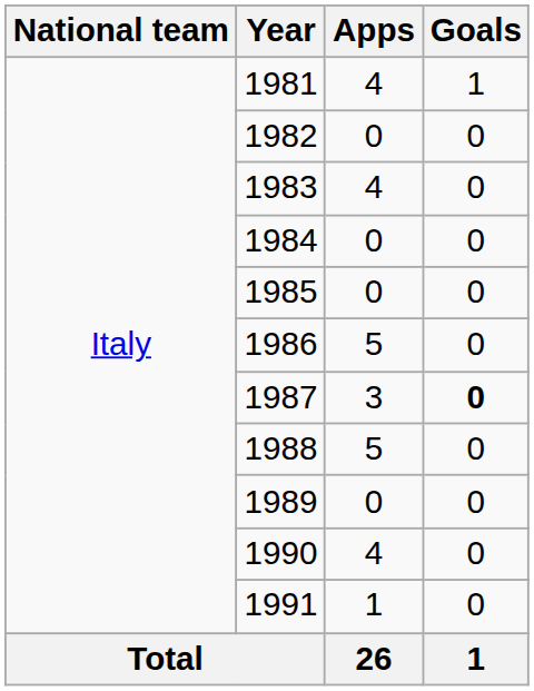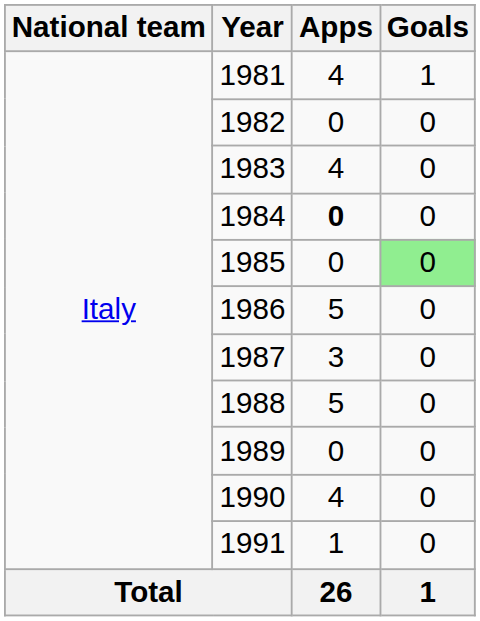1984 | Apps: normal -> bold
1985 | Goals: no background -> lightgreen background
1987 | Goals: bold -> normal
